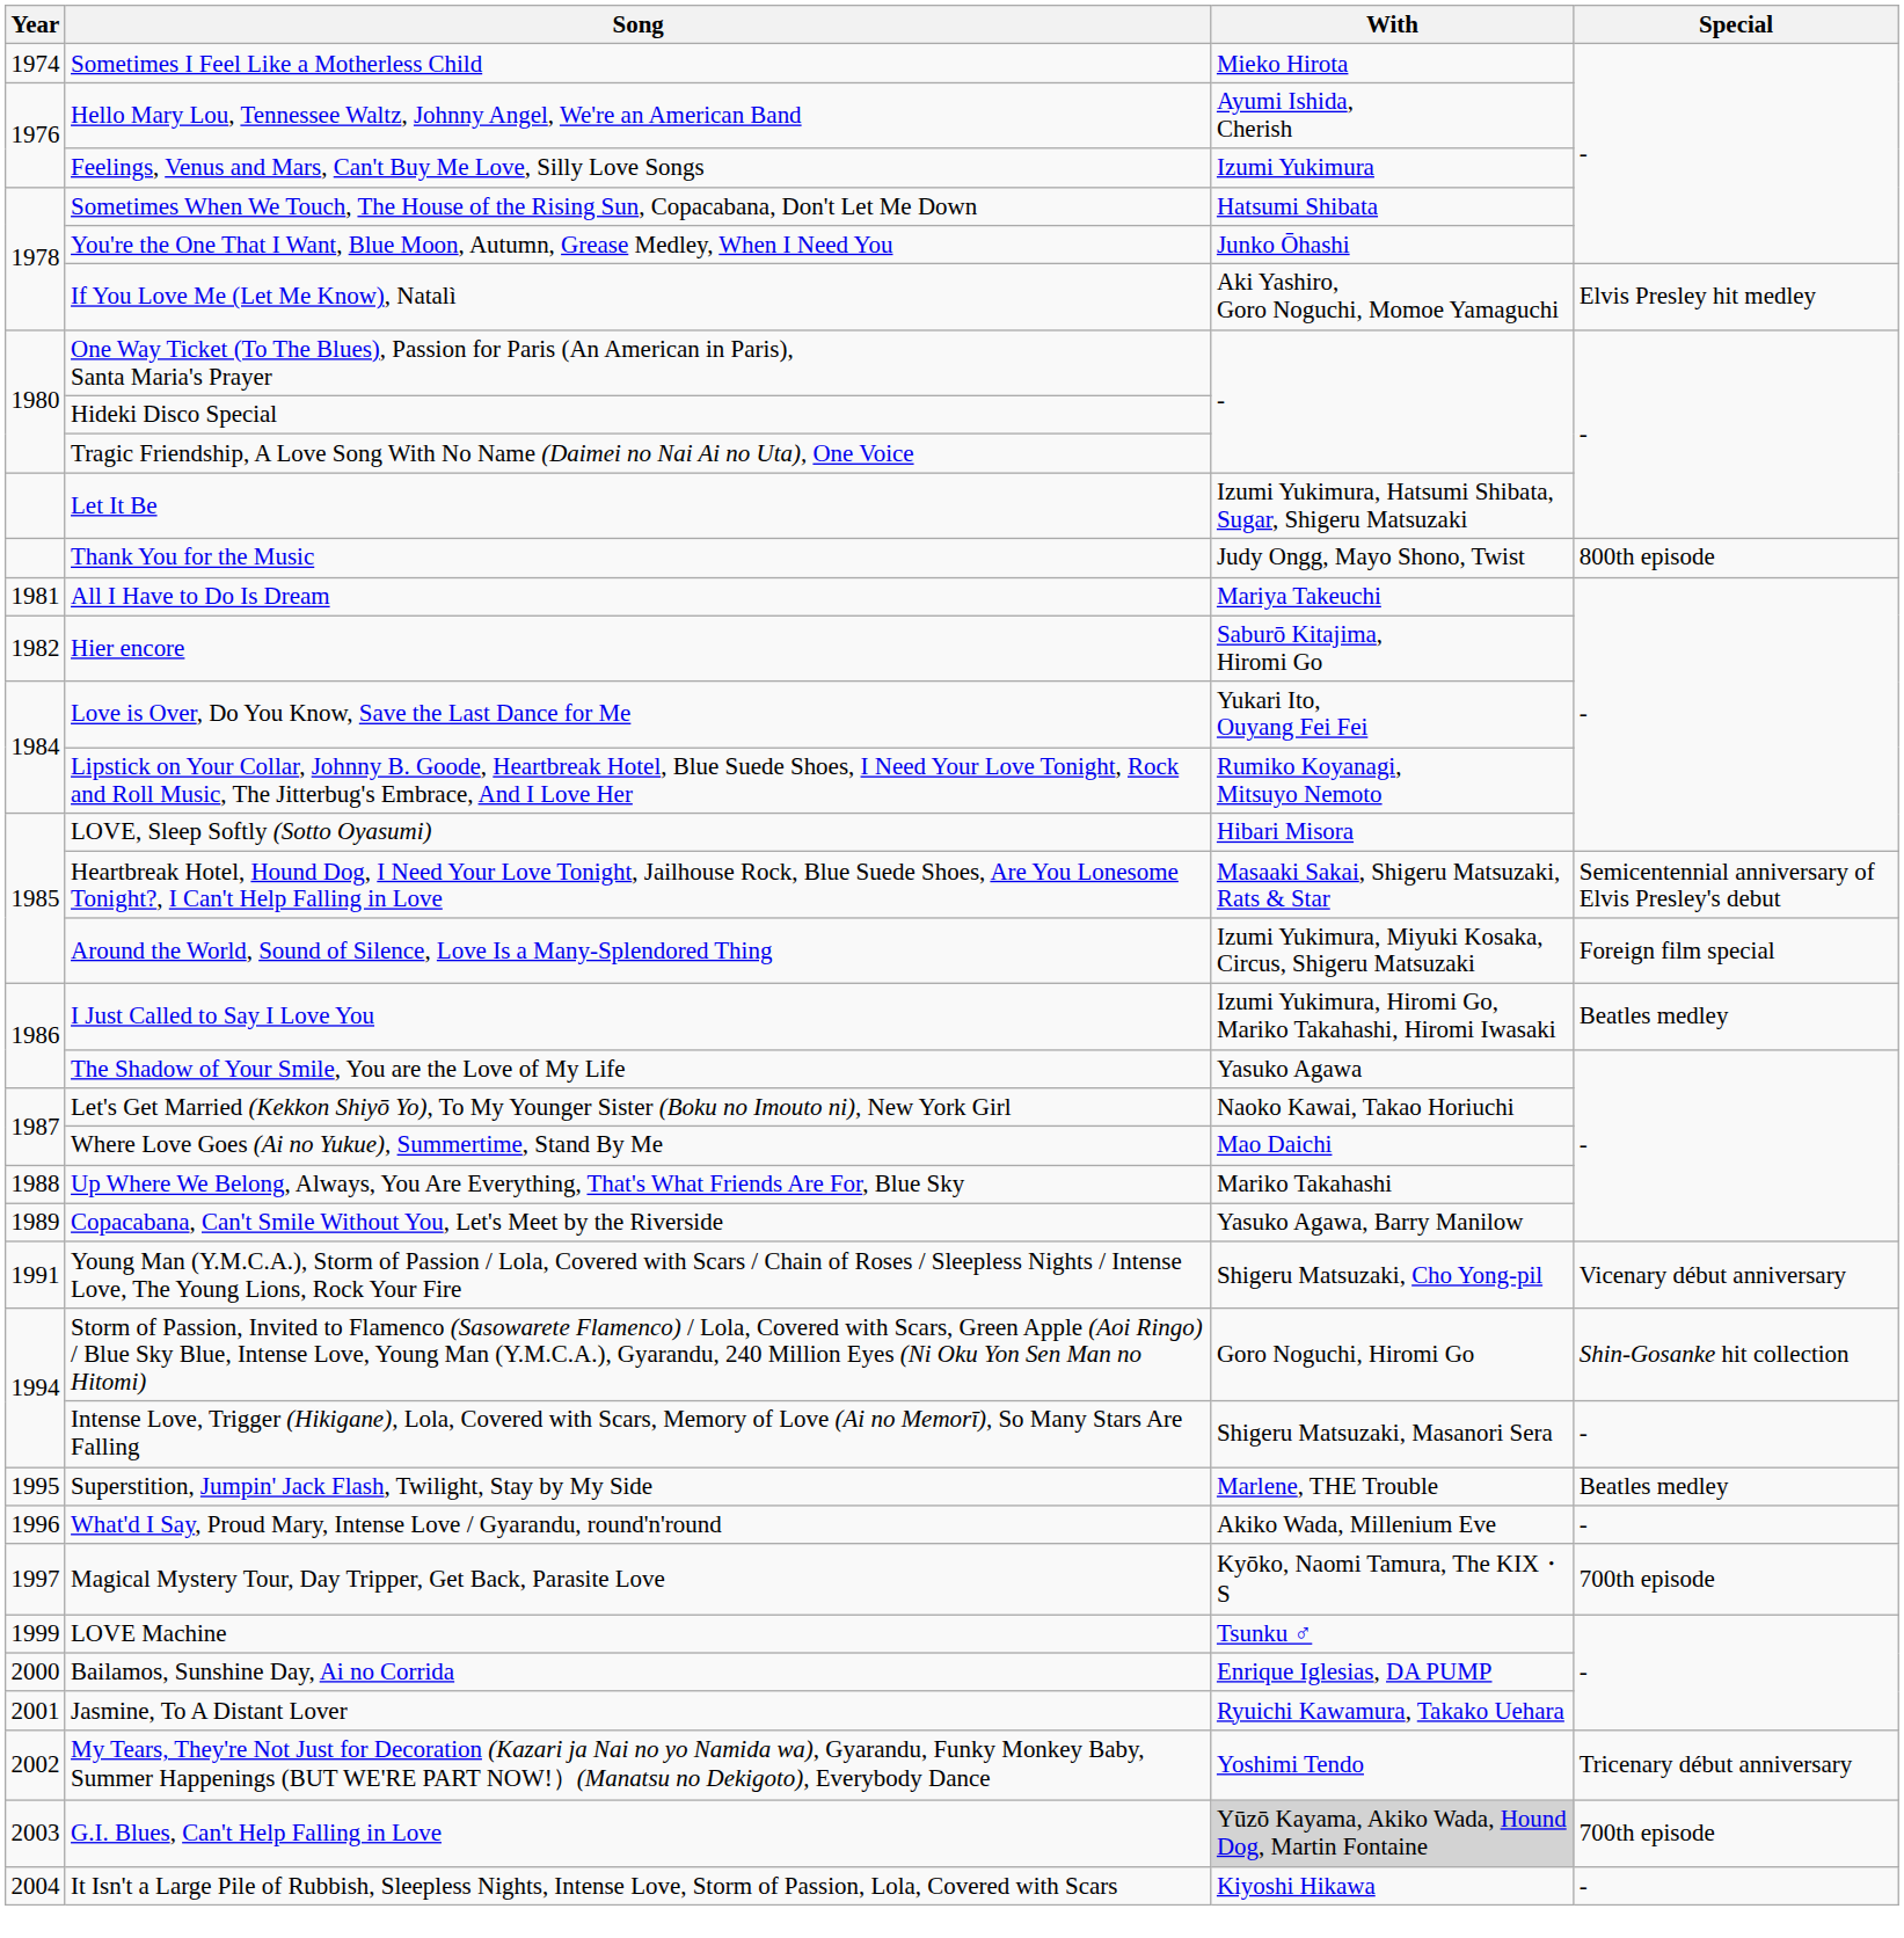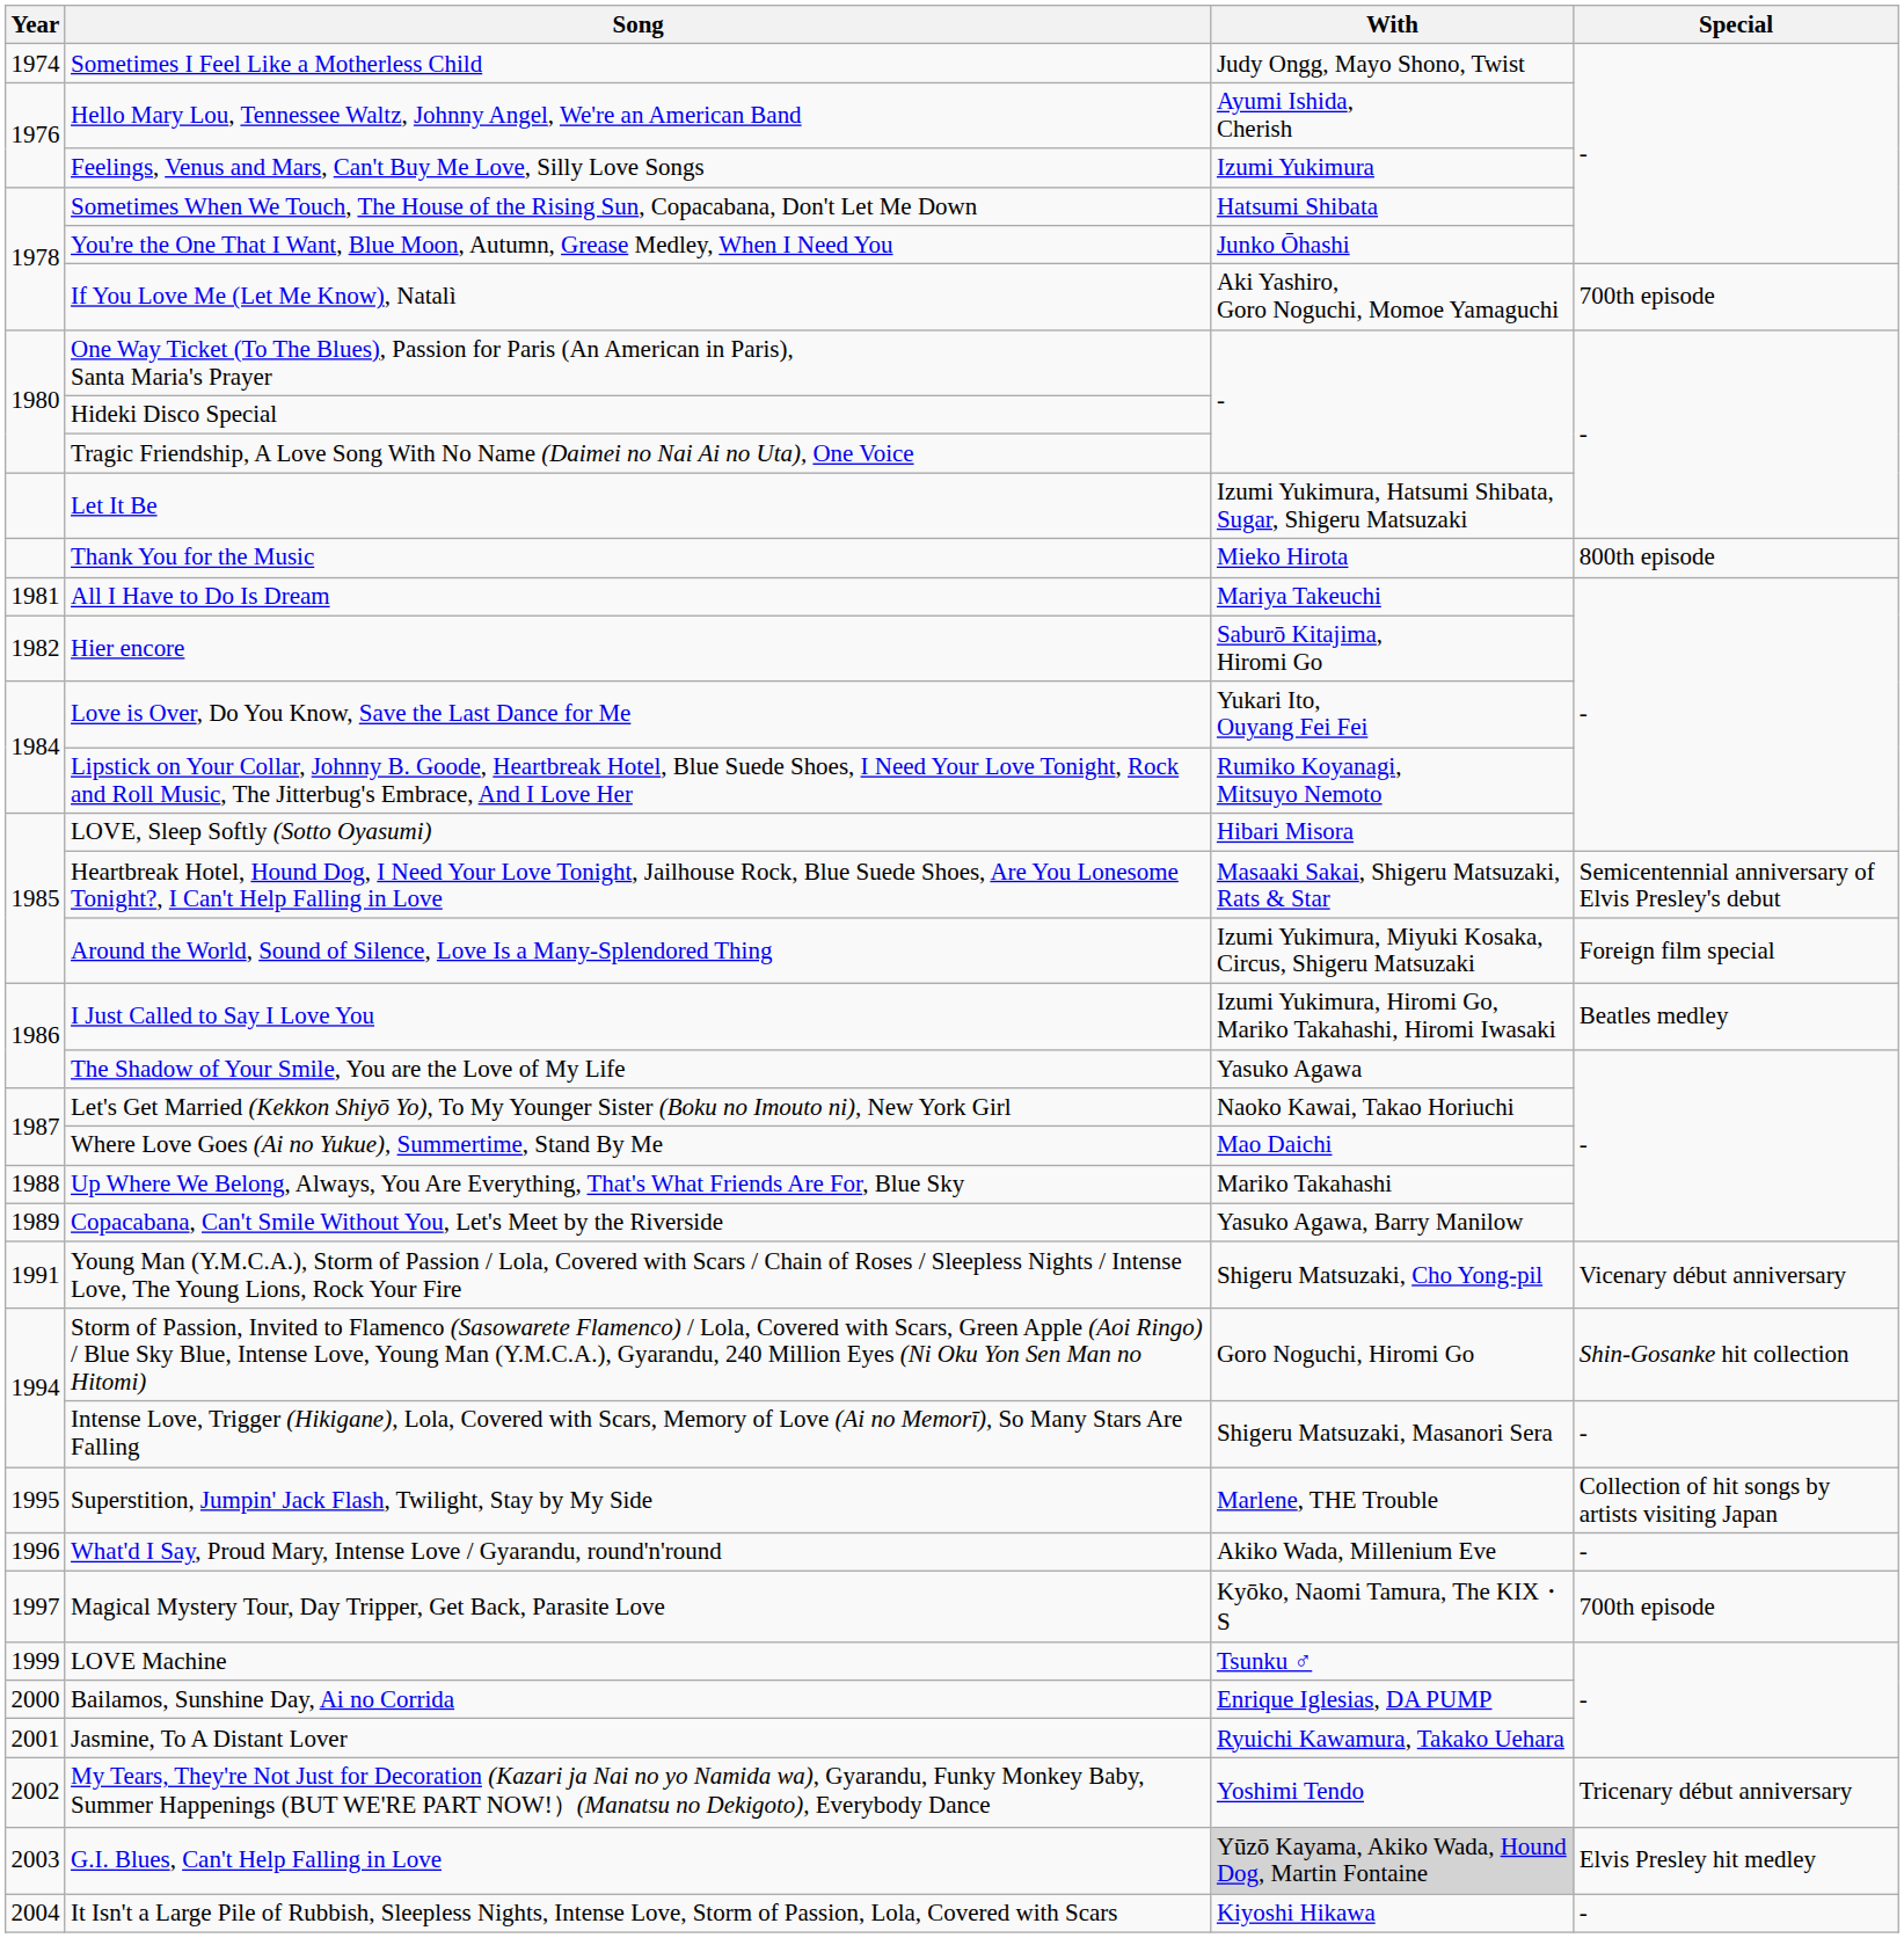Sometimes I Feel Like a Motherless Child | With: Mieko Hirota -> Judy Ongg, Mayo Shono, Twist
If You Love Me (Let Me Know), Natalì | Special: Elvis Presley hit medley -> 700th episode
Thank You for the Music | With: Judy Ongg, Mayo Shono, Twist -> Mieko Hirota
Superstition, Jumpin' Jack Flash, Twilight, Stay by My Side | Special: Beatles medley -> Collection of hit songs by artists visiting Japan
G.I. Blues, Can't Help Falling in Love | Special: 700th episode -> Elvis Presley hit medley
